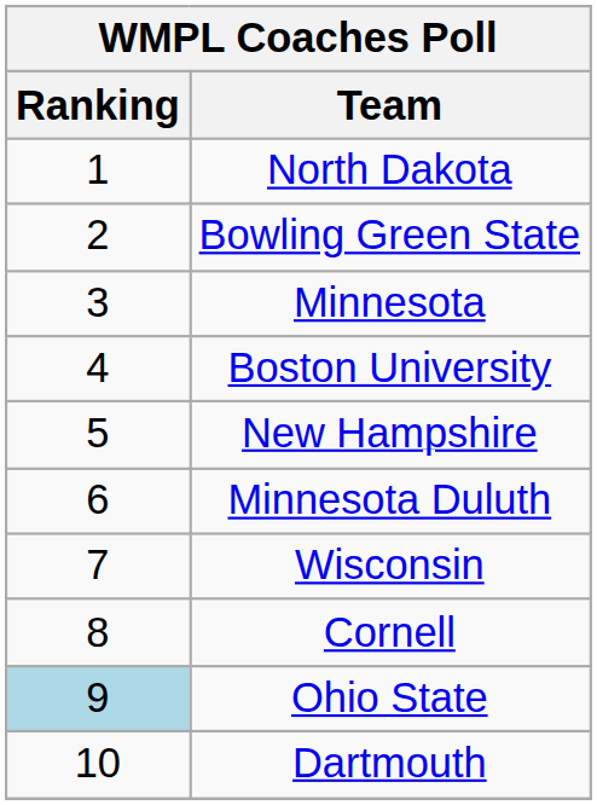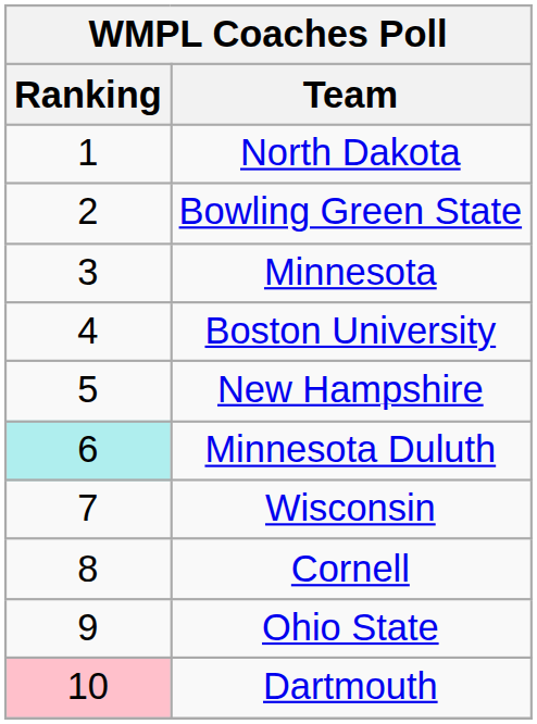Minnesota Duluth | Ranking: no background -> paleturquoise background
Ohio State | Ranking: lightblue background -> no background
Dartmouth | Ranking: no background -> pink background
